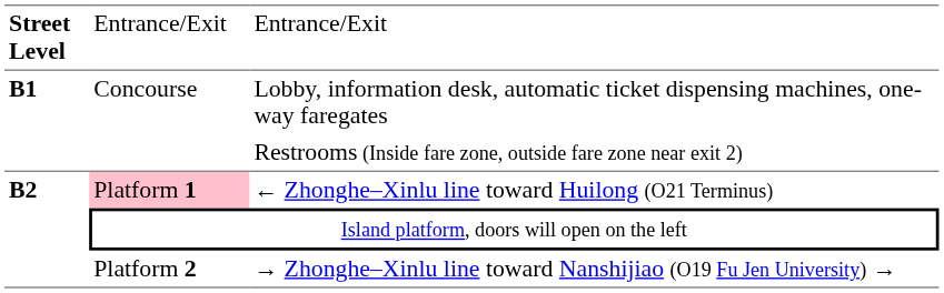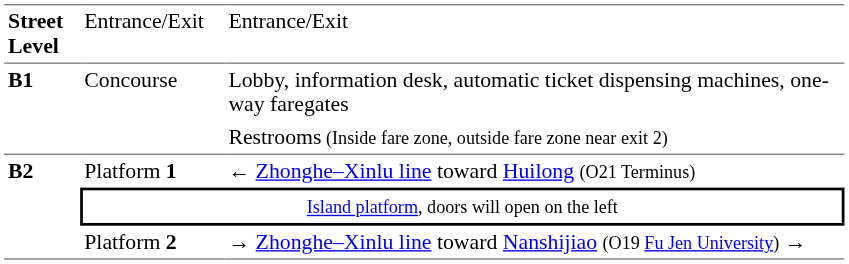← Zhonghe–Xinlu line toward Huilong (O21 Terminus) | column 2: pink background -> no background
